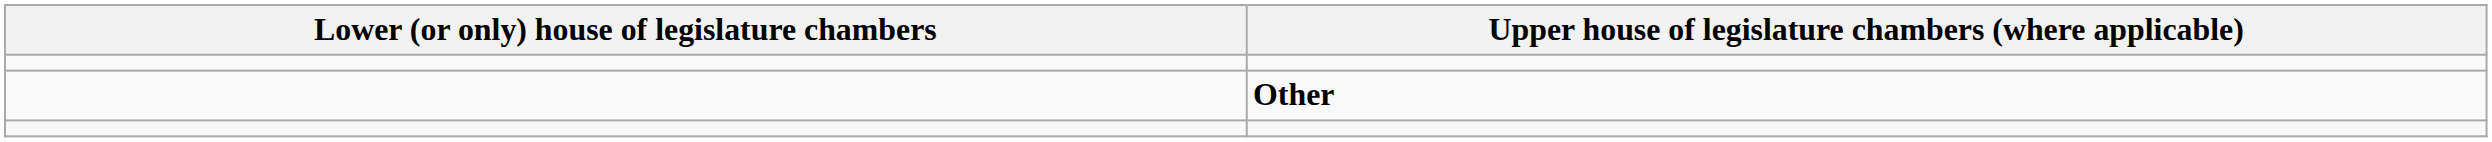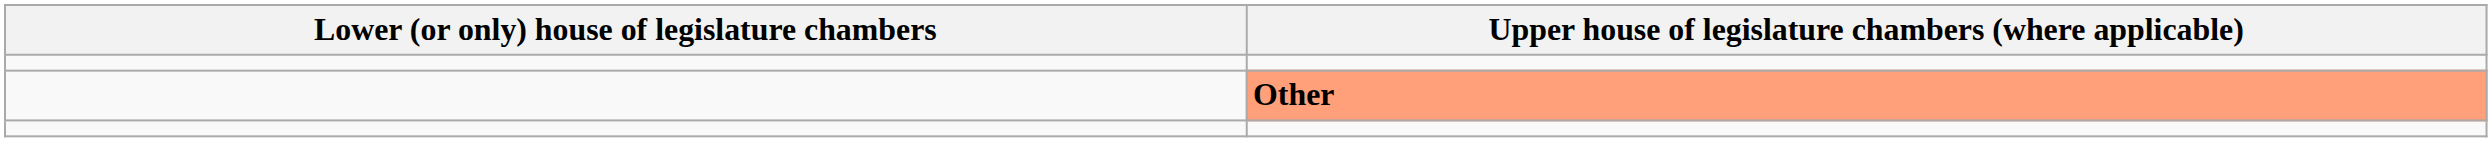row 3 | Upper house of legislature chambers (where applicable): no background -> lightsalmon background
